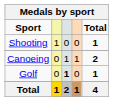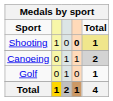Shooting | column 4: normal -> bold
Shooting | Total: no background -> khaki background
Canoeing | Total: no background -> lightgrey background
Golf | column 3: bold -> normal
